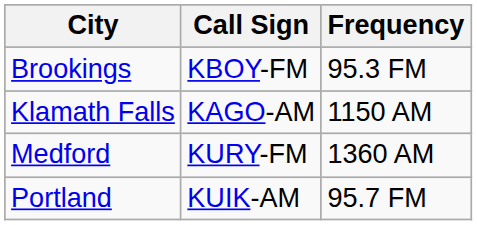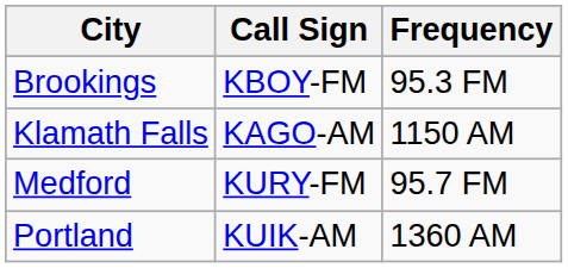Medford | Frequency: 1360 AM -> 95.7 FM
Portland | Frequency: 95.7 FM -> 1360 AM
